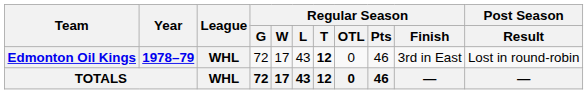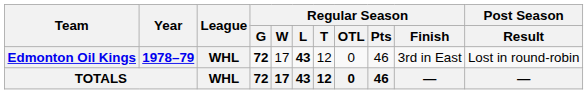Edmonton Oil Kings | Regular Season / G: normal -> bold
Edmonton Oil Kings | Regular Season / L: normal -> bold
Edmonton Oil Kings | Regular Season / T: bold -> normal
